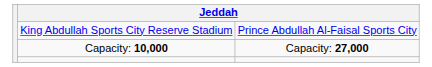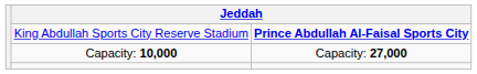King Abdullah Sports City Reserve Stadium | column 3: normal -> bold
